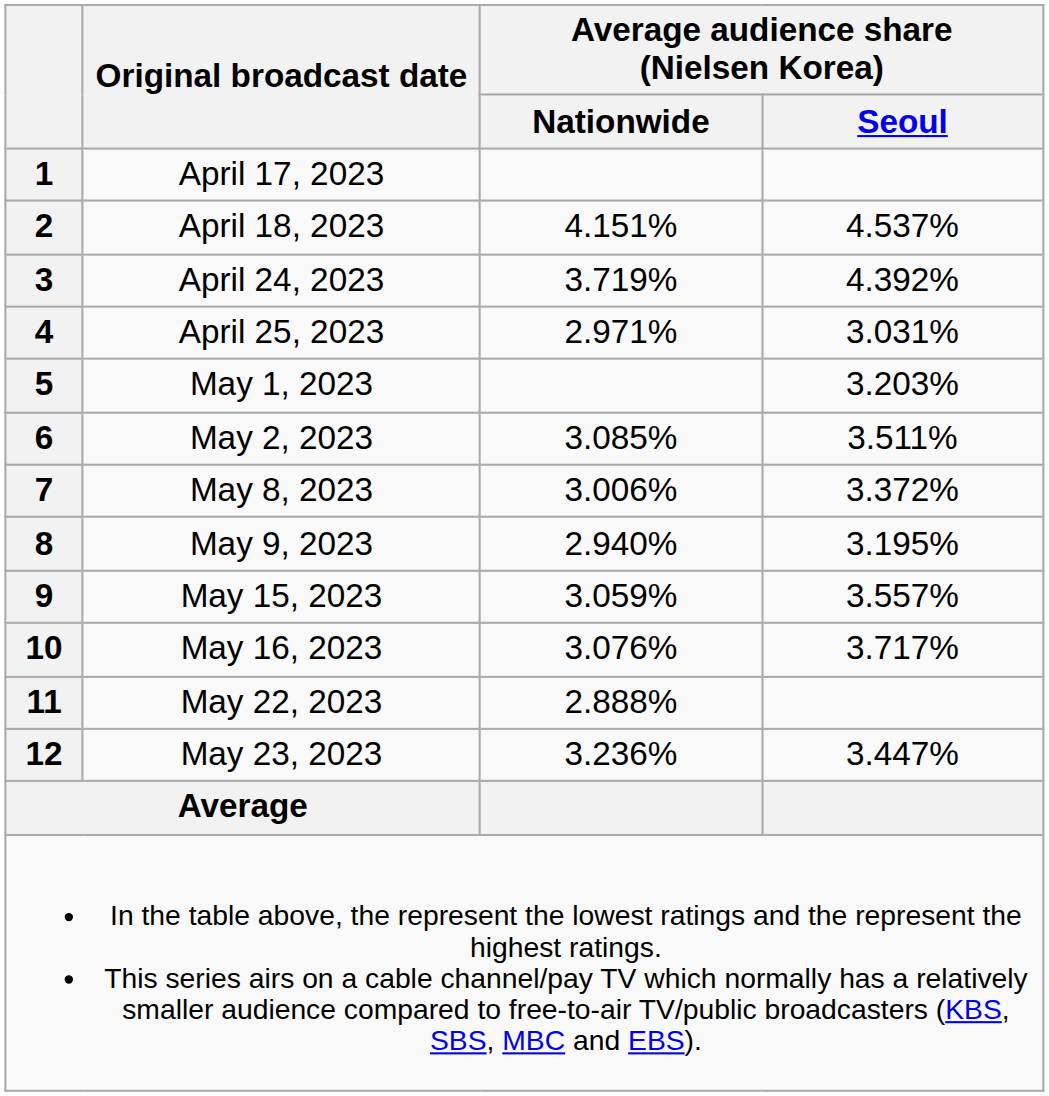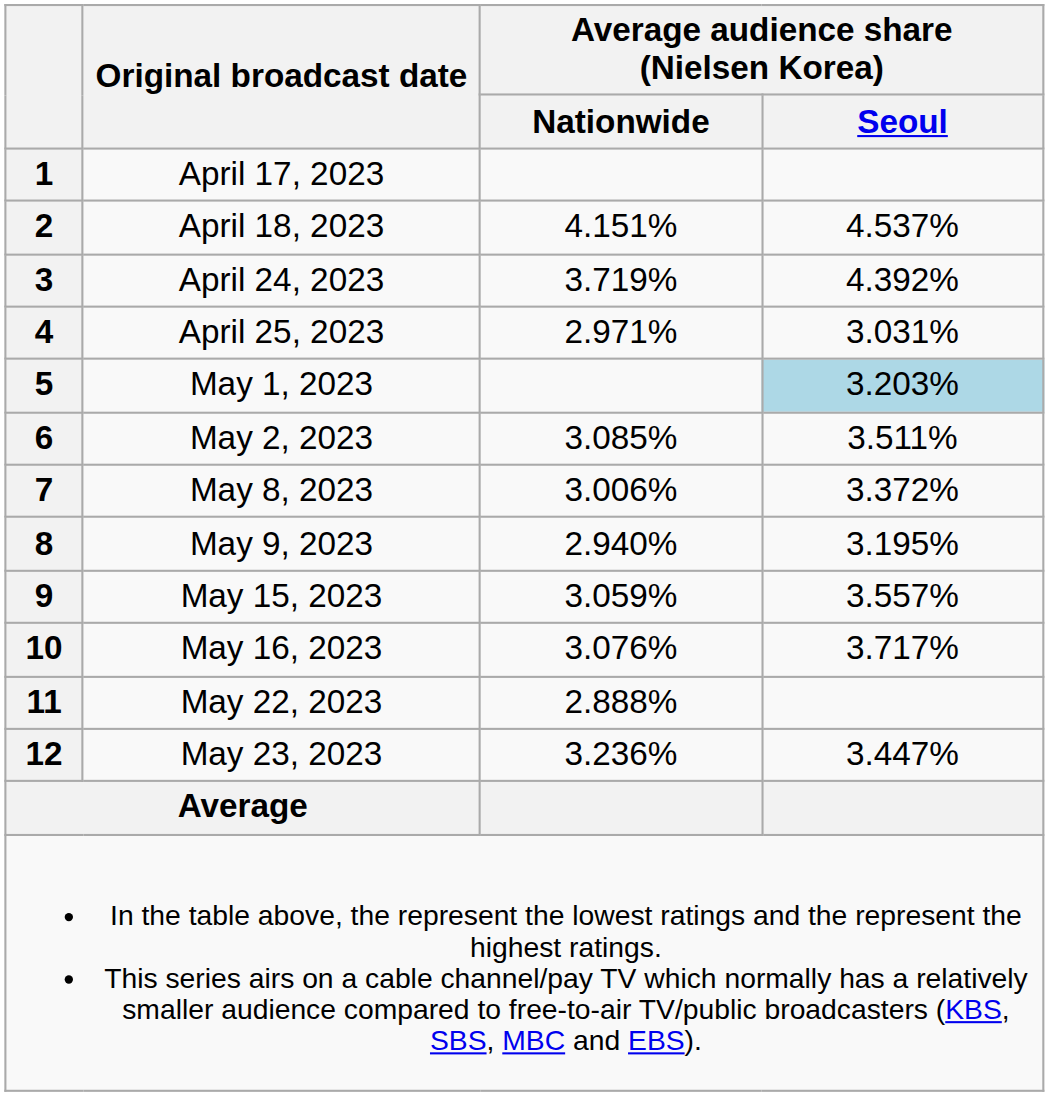5 | Average audience share (Nielsen Korea) / Seoul: no background -> lightblue background
